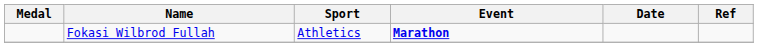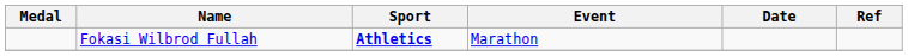Fokasi Wilbrod Fullah | Sport: normal -> bold
Fokasi Wilbrod Fullah | Event: bold -> normal
